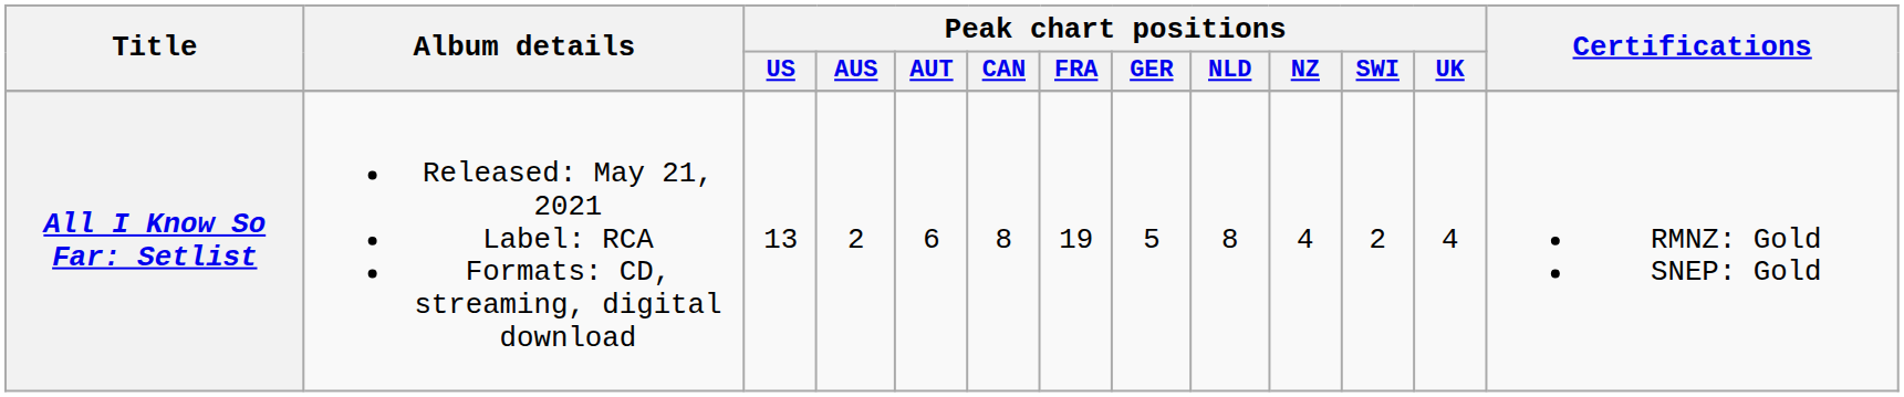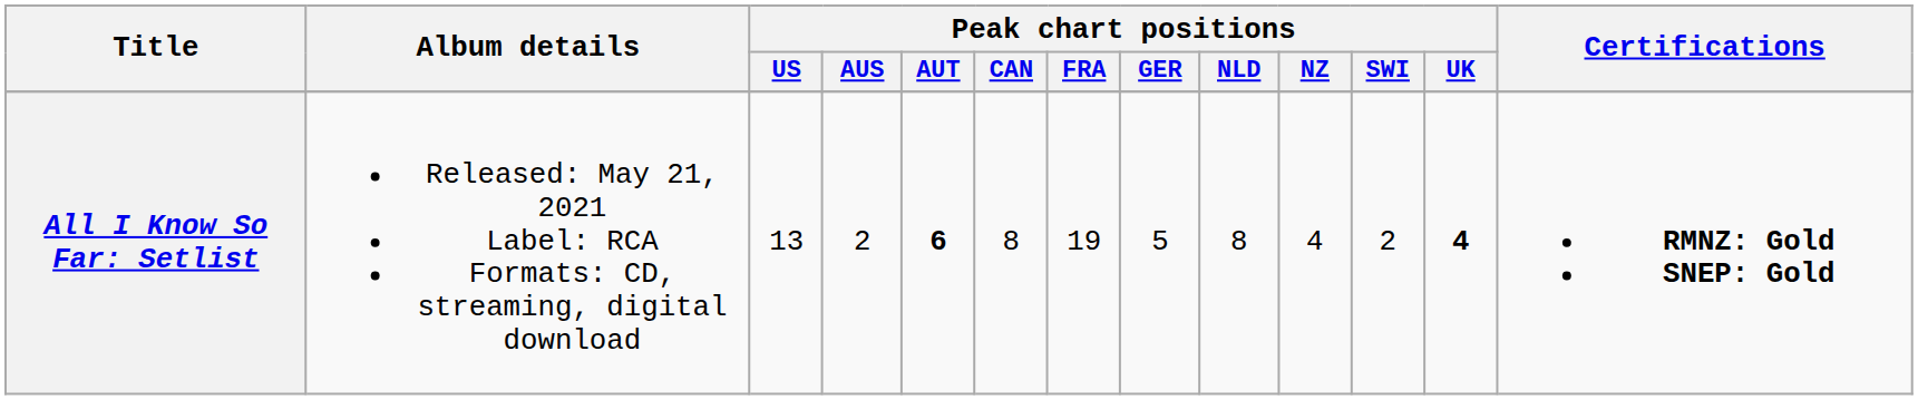row 3 | Peak chart positions / AUT: normal -> bold
row 3 | Peak chart positions / UK: normal -> bold
row 3 | Certifications: normal -> bold
